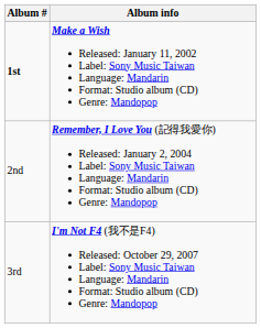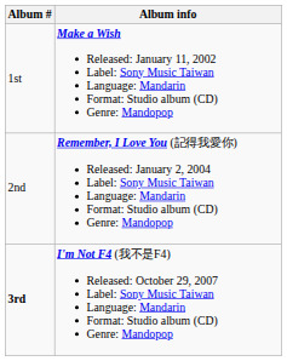1st | Album #: bold -> normal
3rd | Album #: normal -> bold
